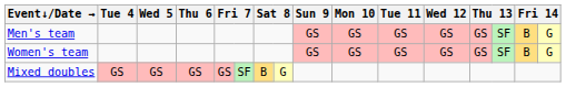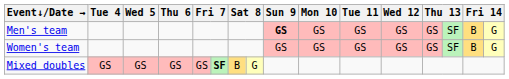Men's team | Sun 9: normal -> bold
Mixed doubles | column 6: normal -> bold
